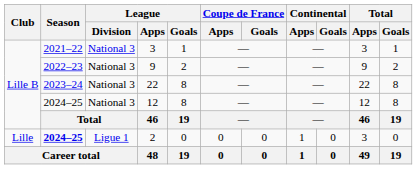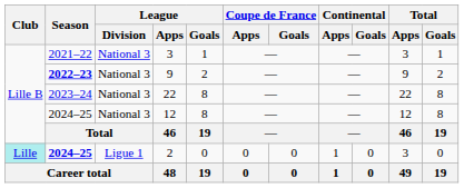row 4 | Season: normal -> bold
row 8 | Club: no background -> paleturquoise background
